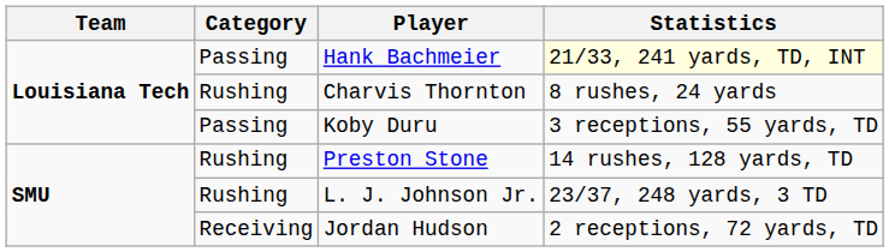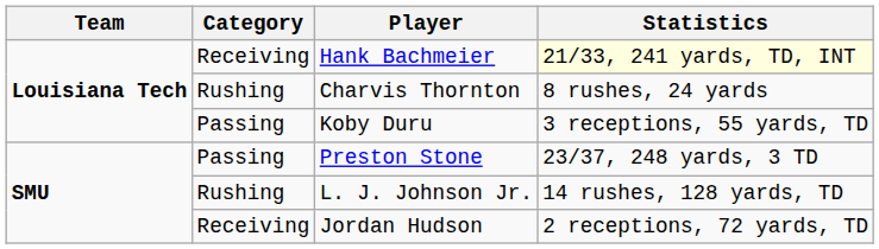Hank Bachmeier | Category: Passing -> Receiving
Preston Stone | Category: Rushing -> Passing
Preston Stone | Statistics: 14 rushes, 128 yards, TD -> 23/37, 248 yards, 3 TD
L. J. Johnson Jr. | Statistics: 23/37, 248 yards, 3 TD -> 14 rushes, 128 yards, TD
